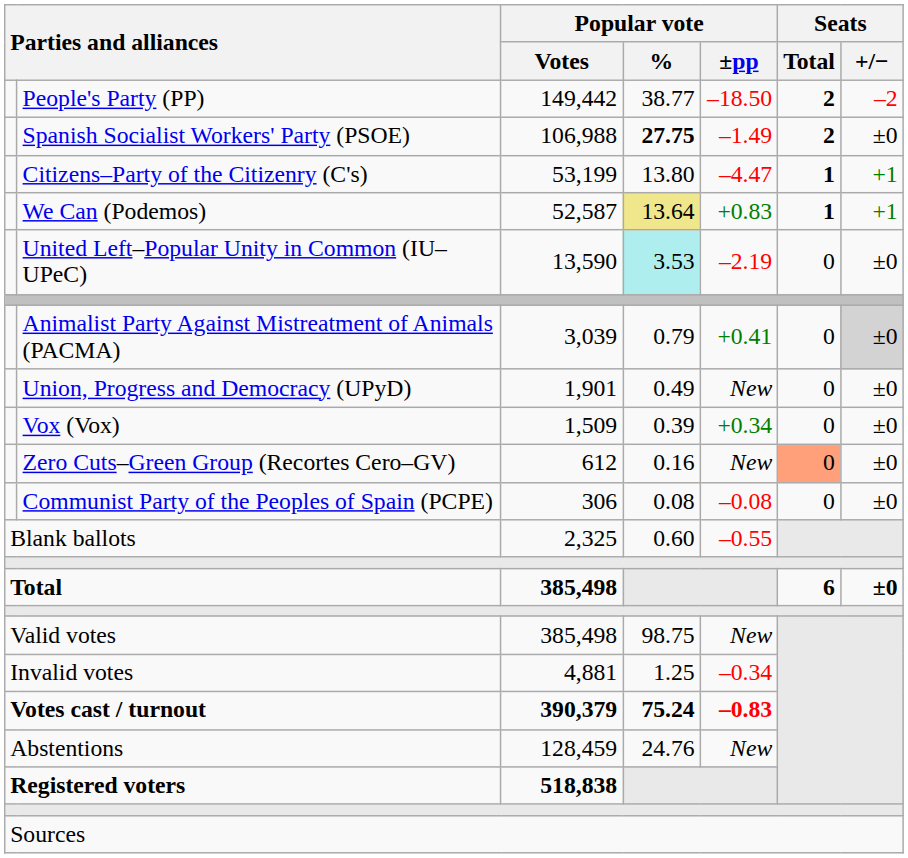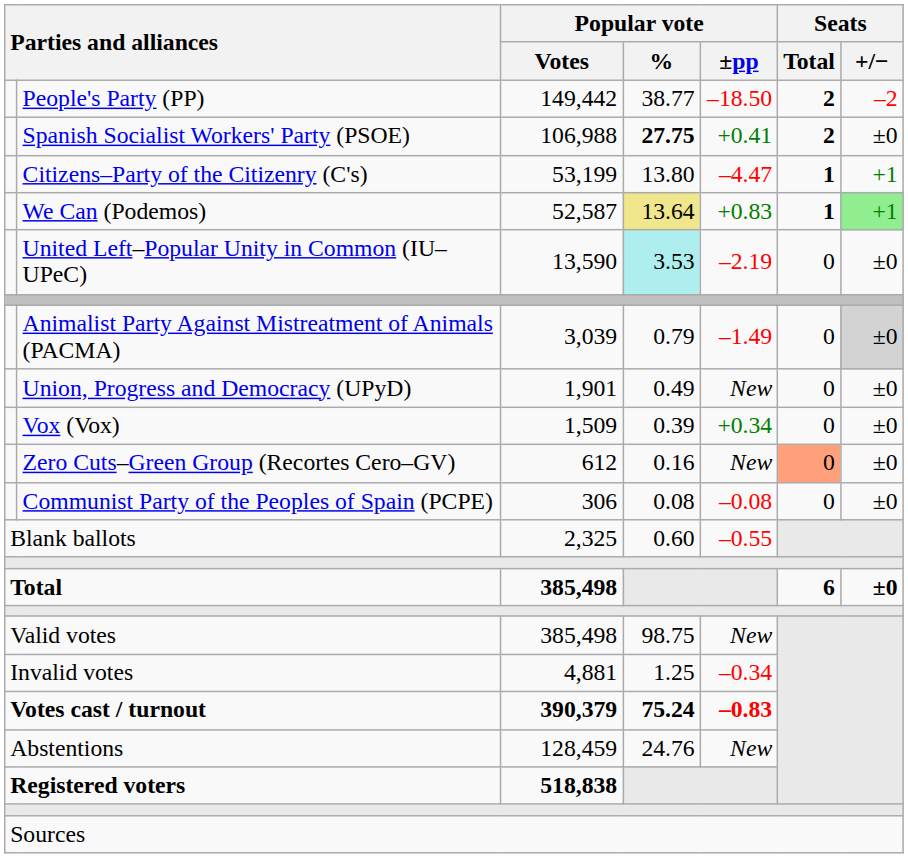Spanish Socialist Workers' Party (PSOE) | Popular vote / ±pp: –1.49 -> +0.41
We Can (Podemos) | Seats / +/−: no background -> lightgreen background
Animalist Party Against Mistreatment of Animals (PACMA) | Popular vote / ±pp: +0.41 -> –1.49
